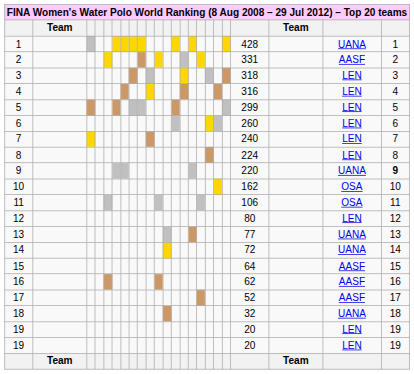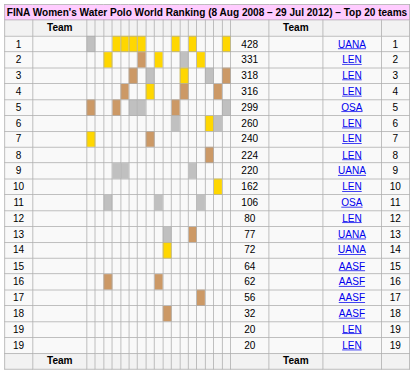row 4 | column 22: AASF -> LEN
row 7 | column 22: LEN -> OSA
row 11 | column 23: bold -> normal
row 12 | column 22: OSA -> LEN
row 19 | column 20: 52 -> 56
row 20 | column 22: UANA -> AASF
